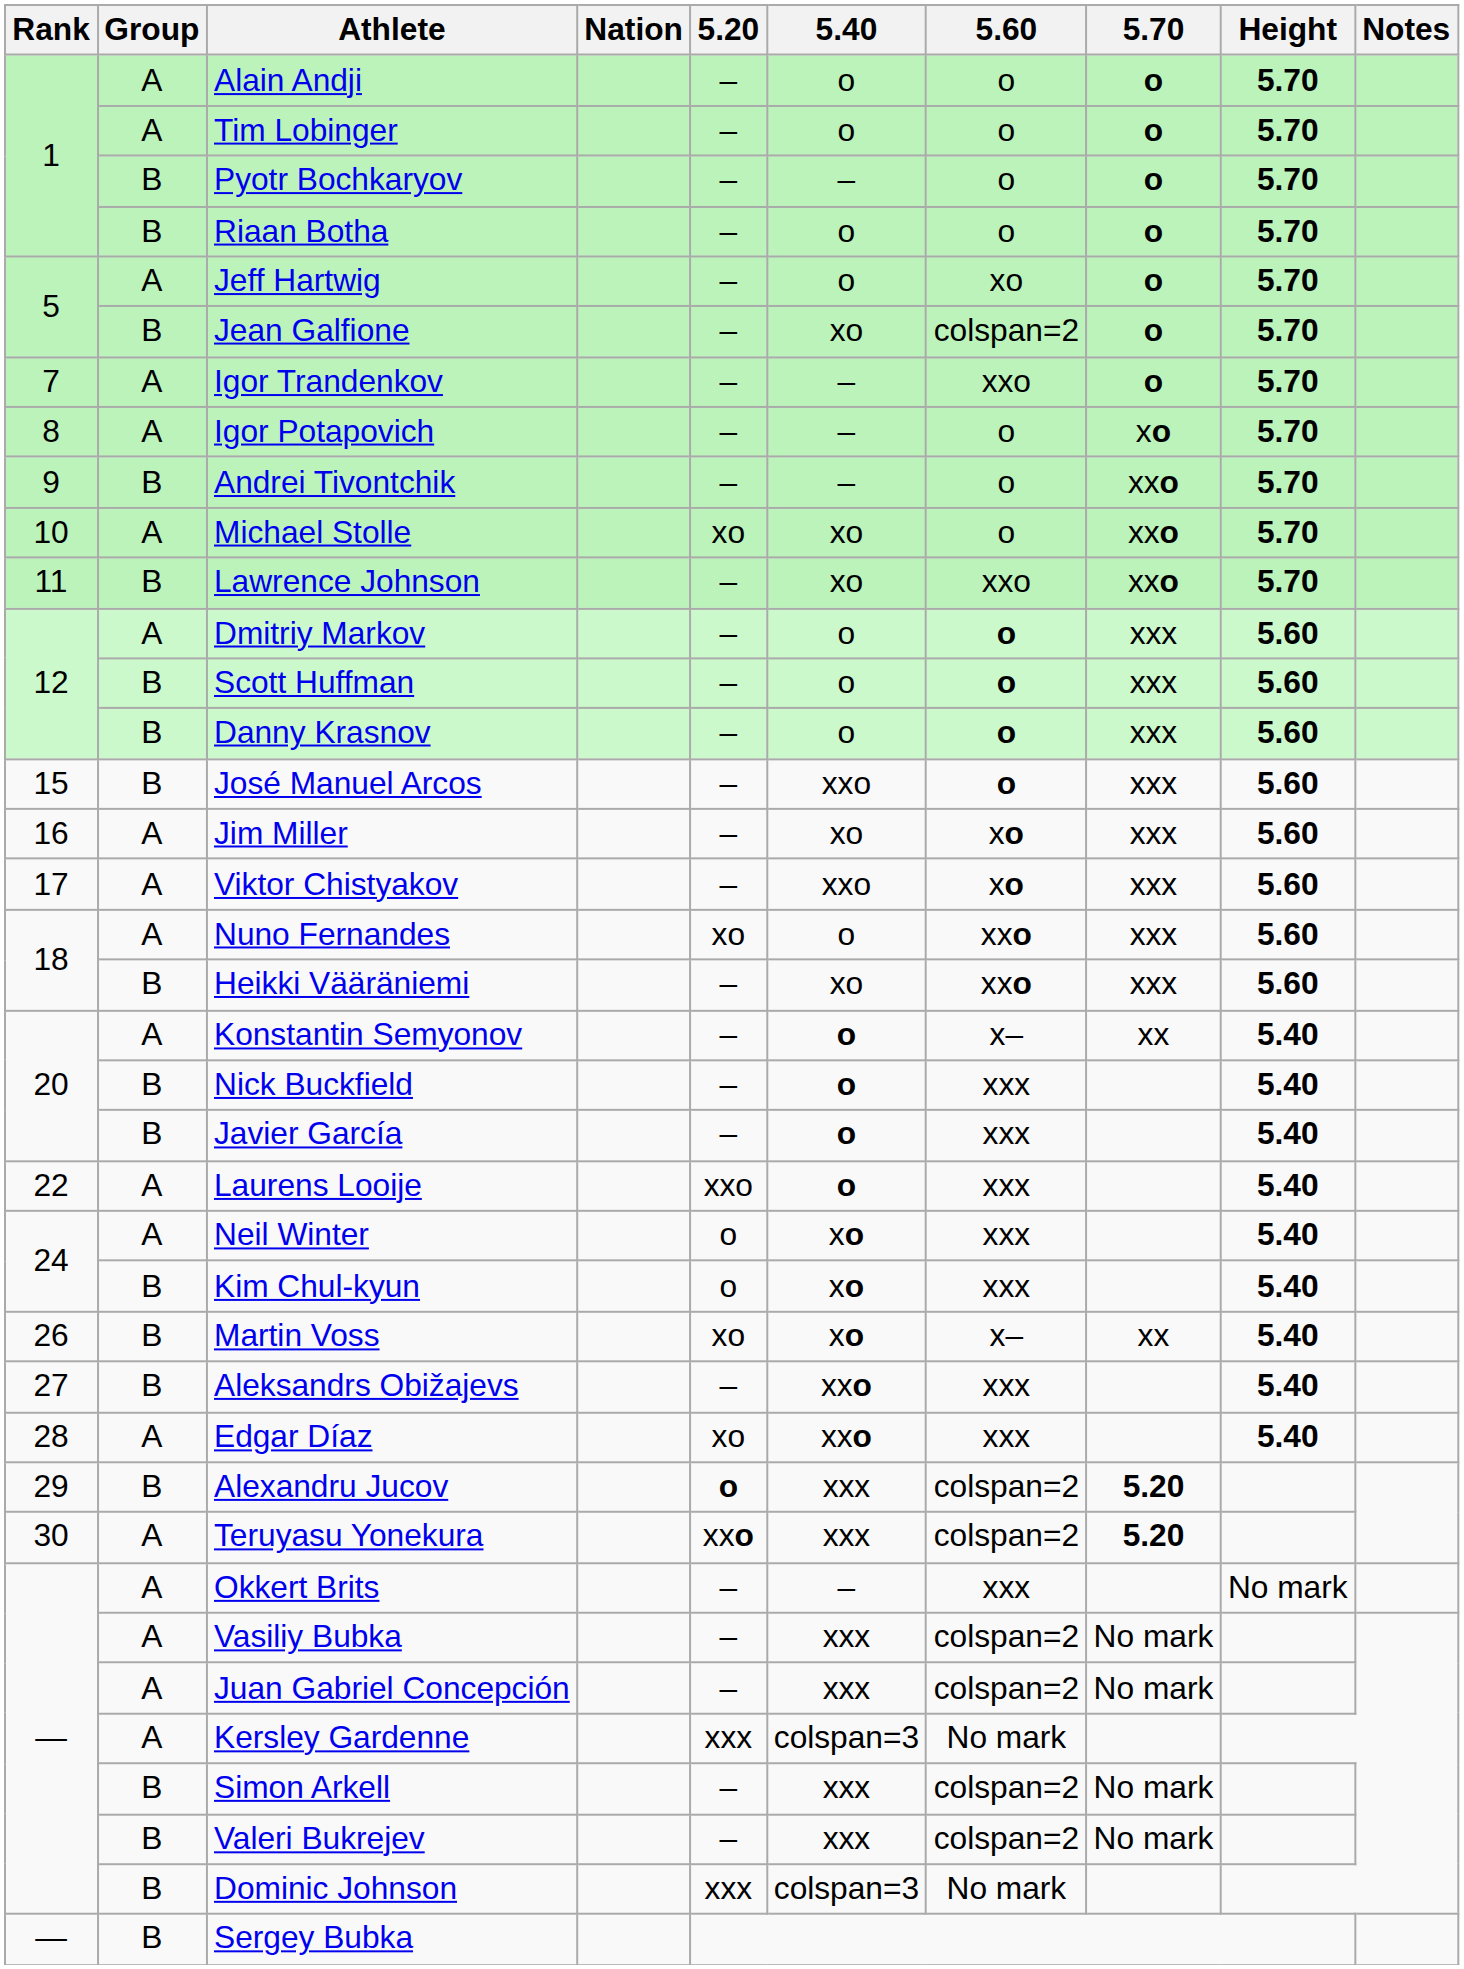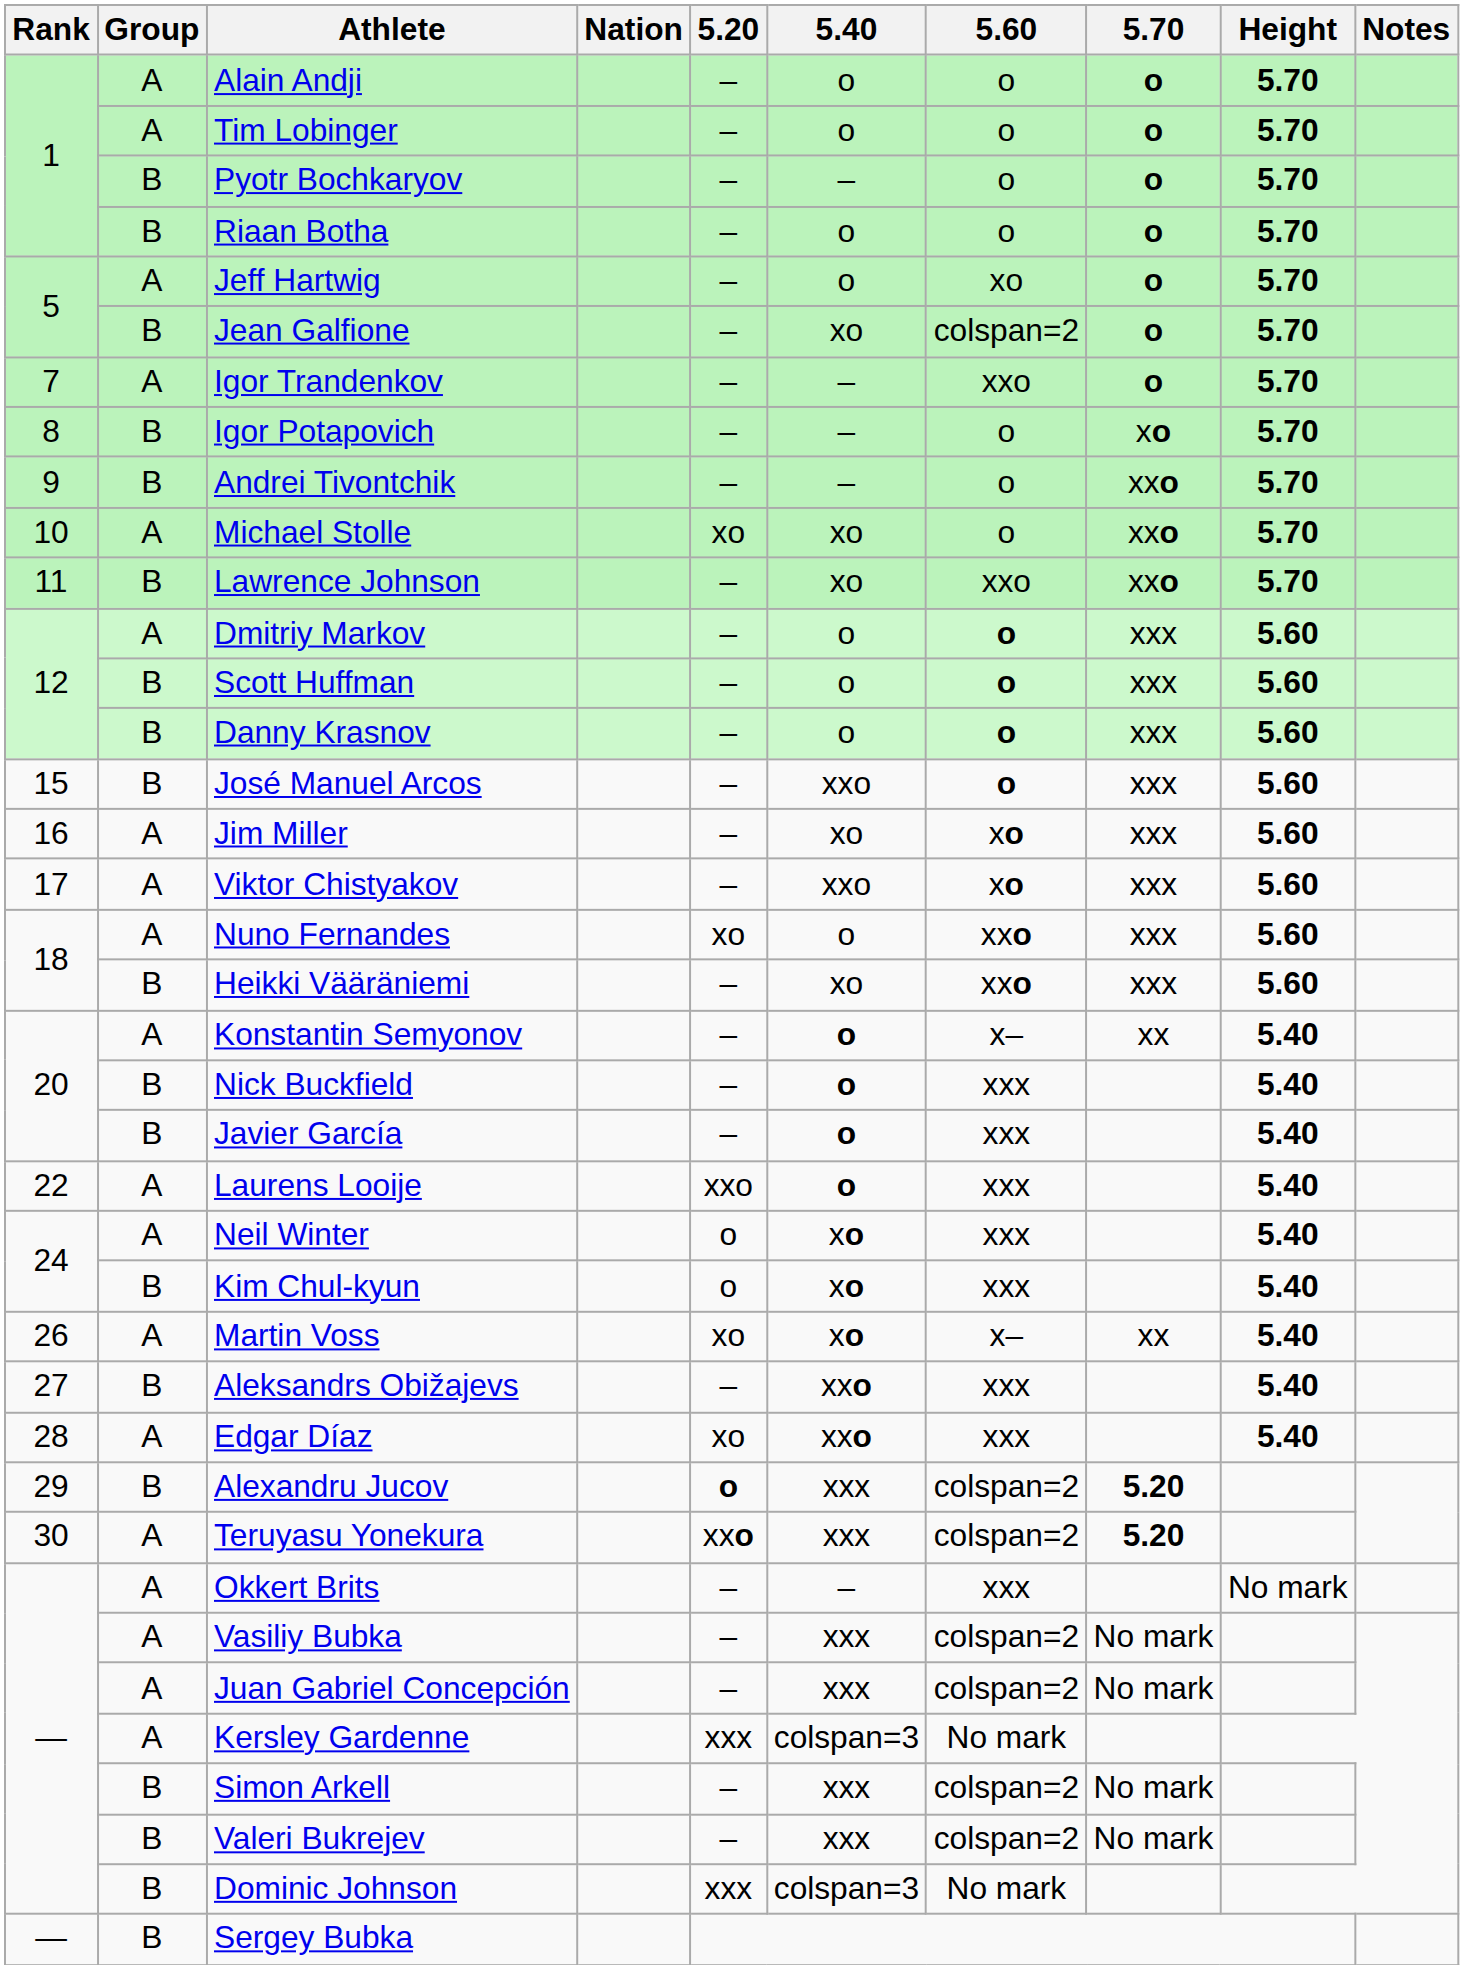Igor Potapovich | Group: A -> B
Martin Voss | Group: B -> A
